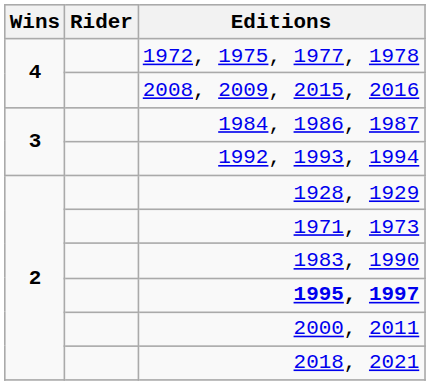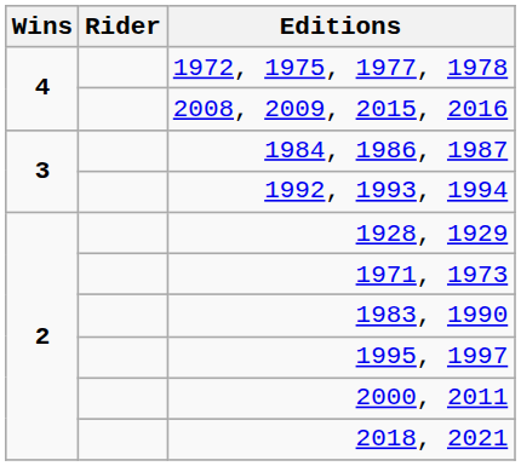1995, 1997 | Editions: bold -> normal
